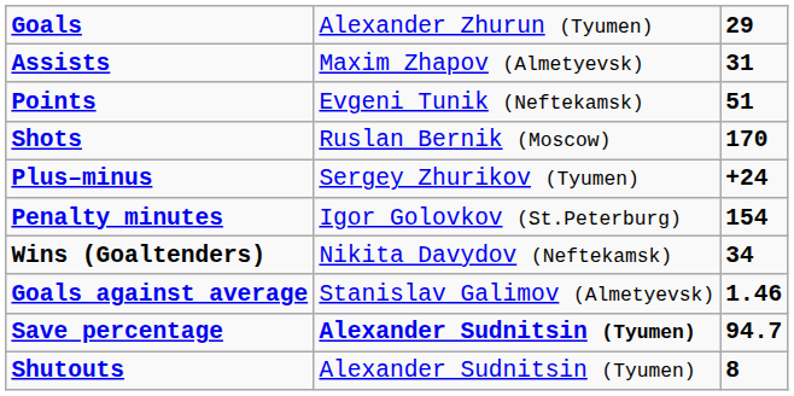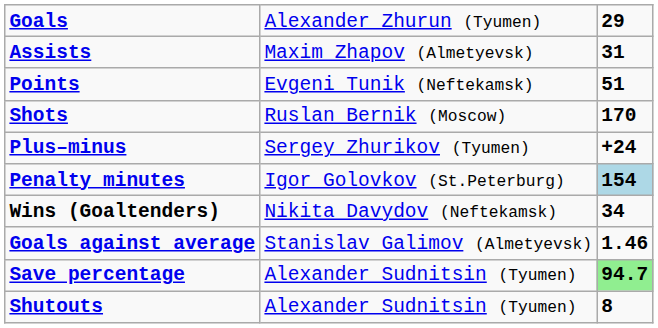Penalty minutes | column 3: no background -> lightblue background
Save percentage | column 2: bold -> normal
Save percentage | column 3: no background -> lightgreen background
